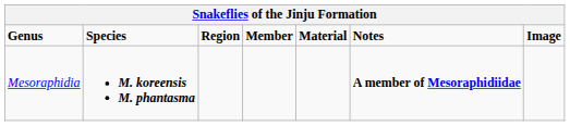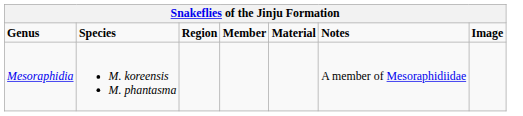Mesoraphidia | Species: bold -> normal
Mesoraphidia | Notes: bold -> normal
